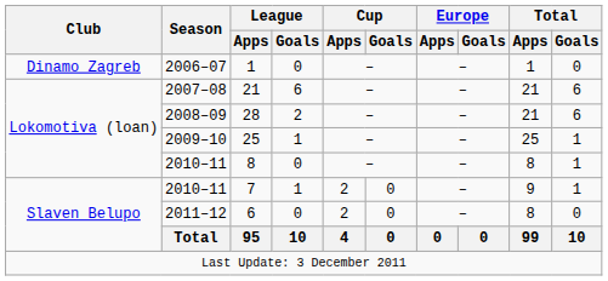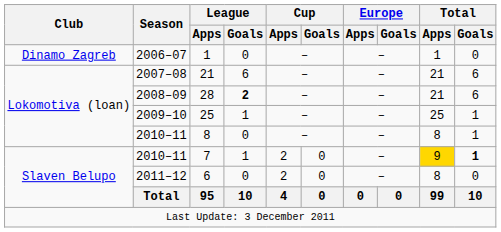28 | League / Goals: normal -> bold
7 | Total / Apps: no background -> gold background
7 | Total / Goals: normal -> bold
